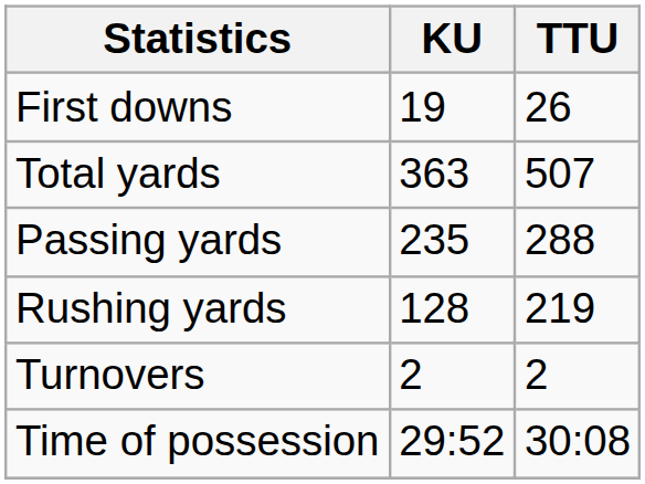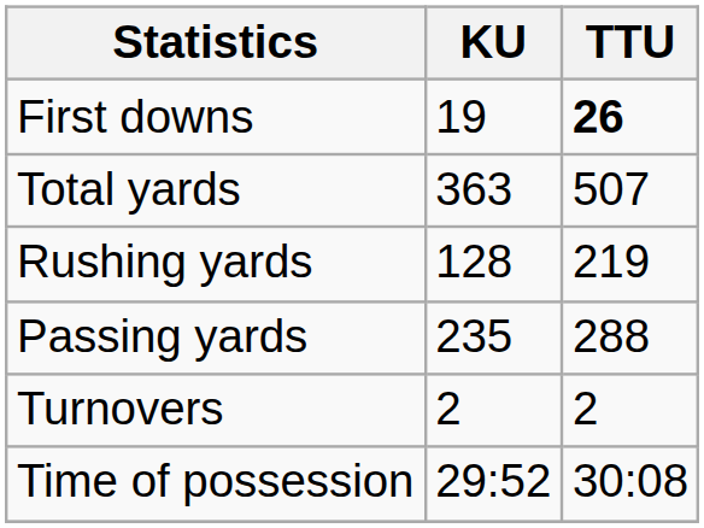First downs | TTU: normal -> bold
rows swapped: Rushing yards <-> Passing yards
